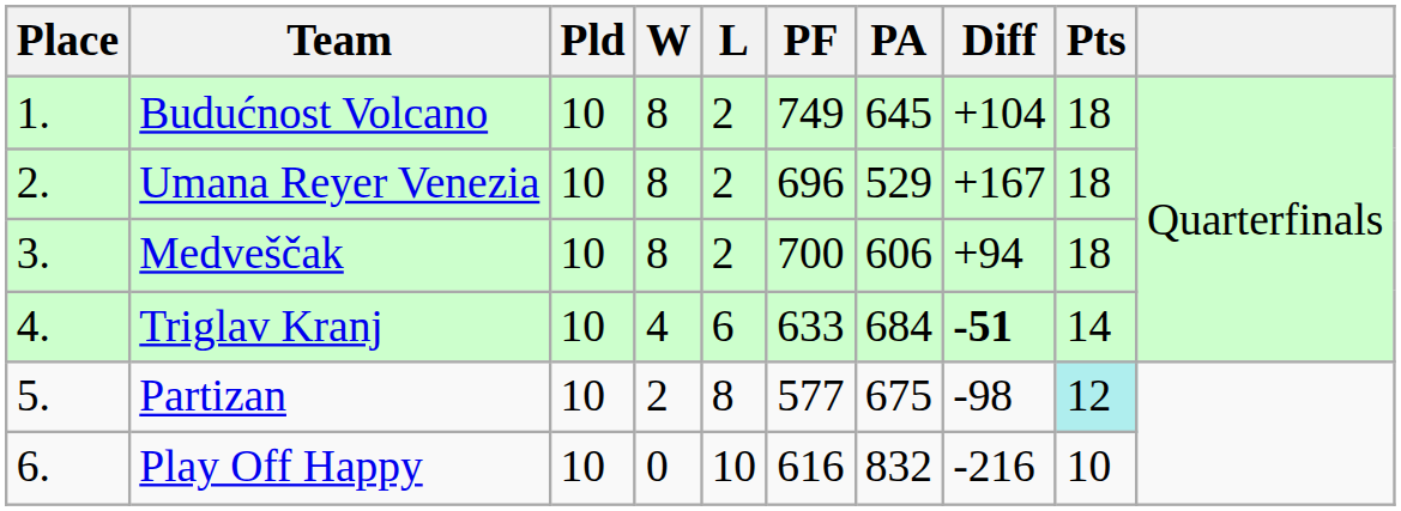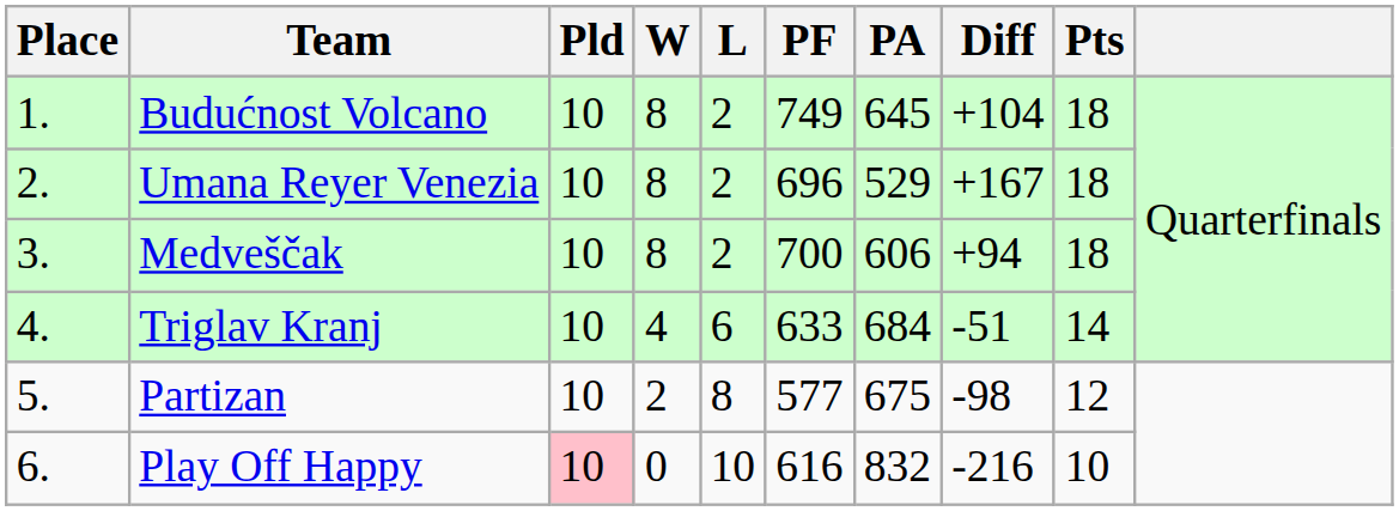Triglav Kranj | Diff: bold -> normal
Partizan | Pts: paleturquoise background -> no background
Play Off Happy | Pld: no background -> pink background
